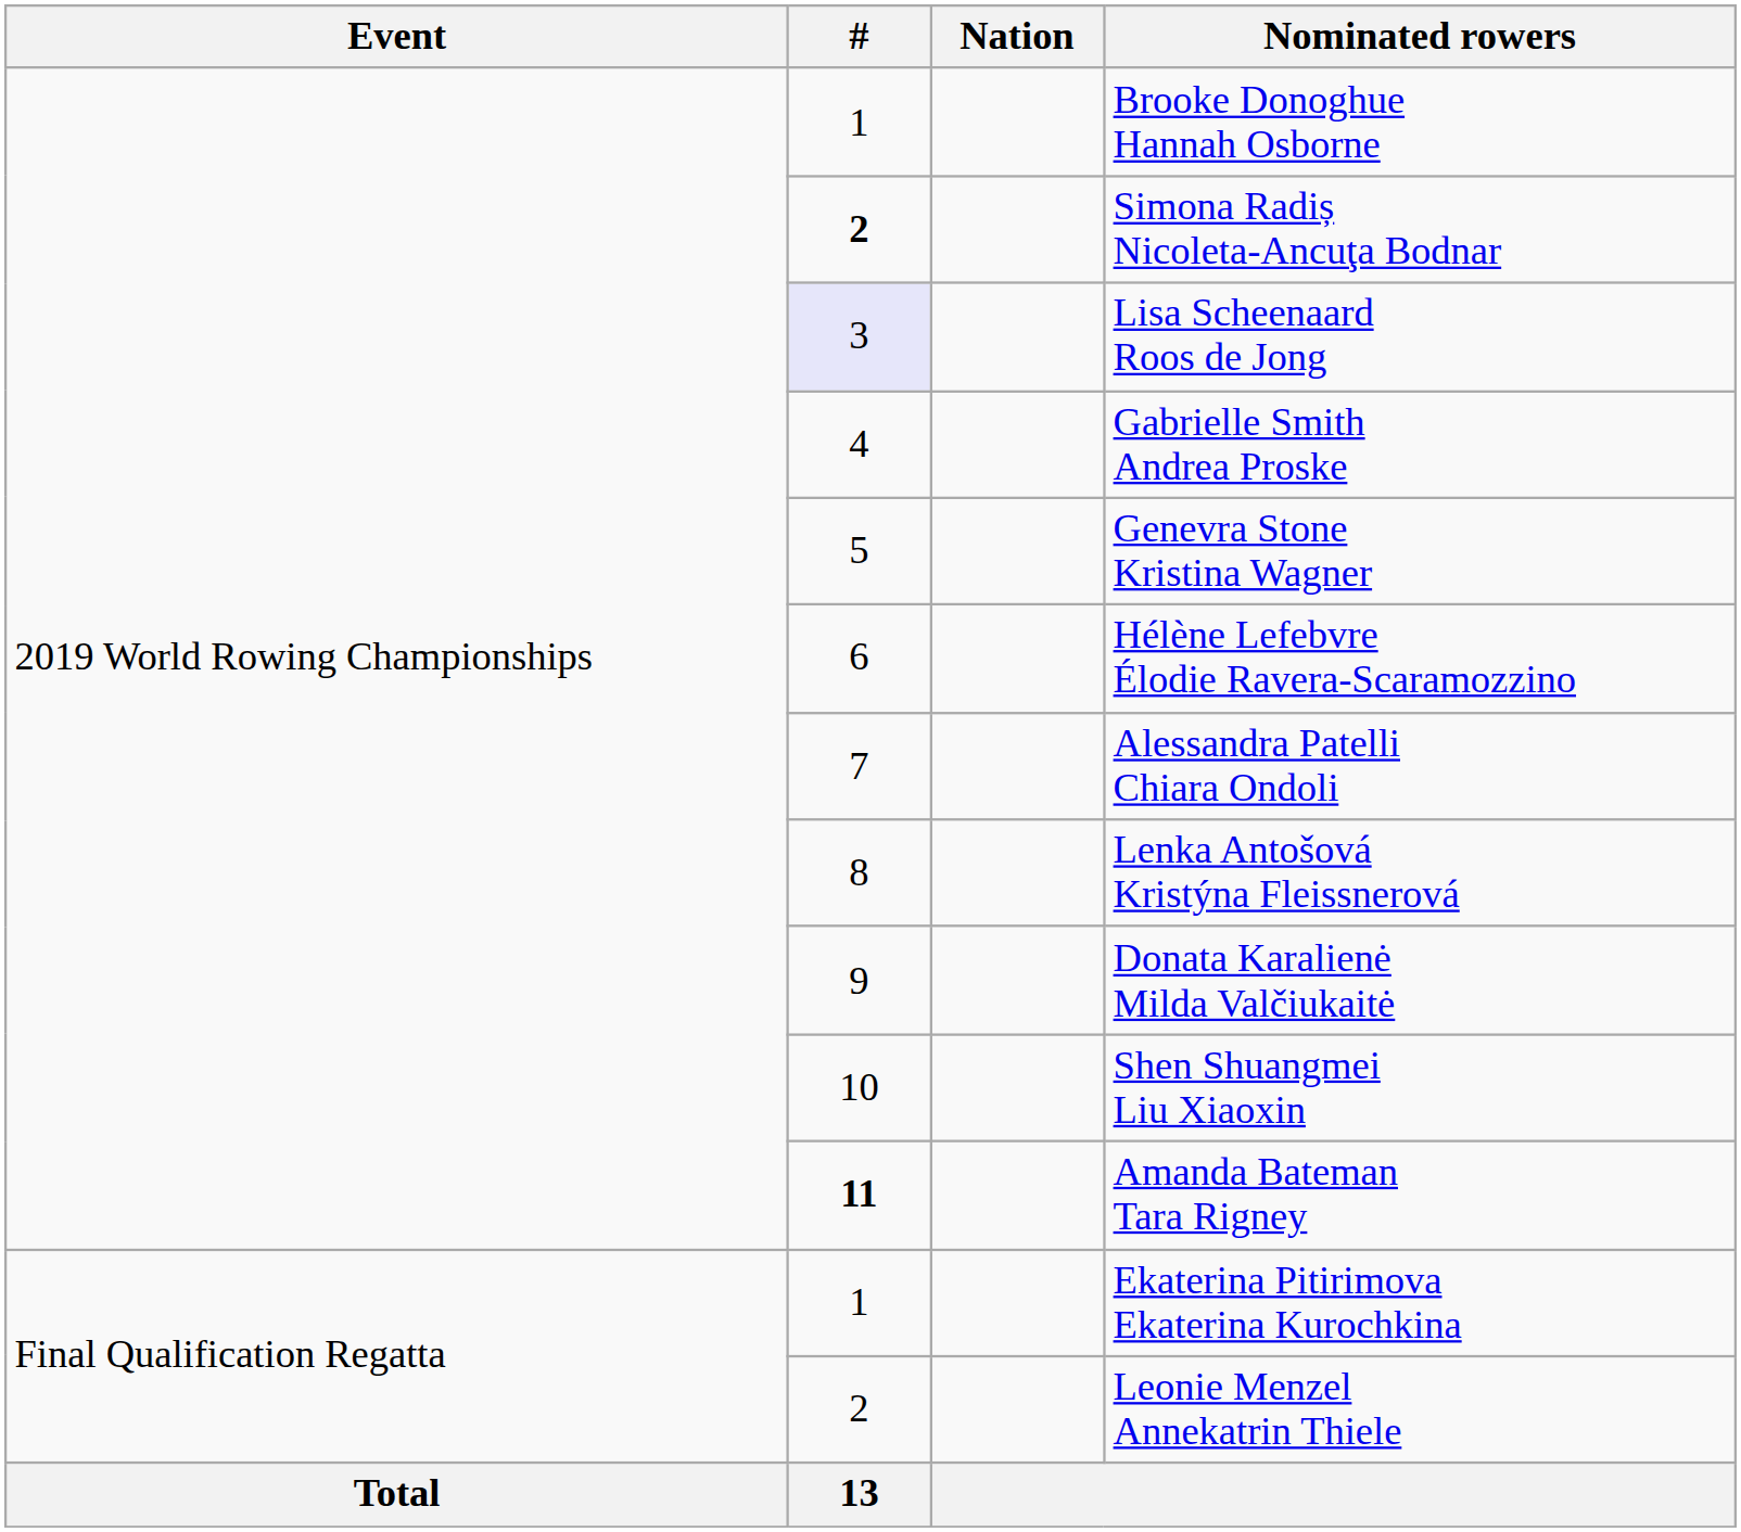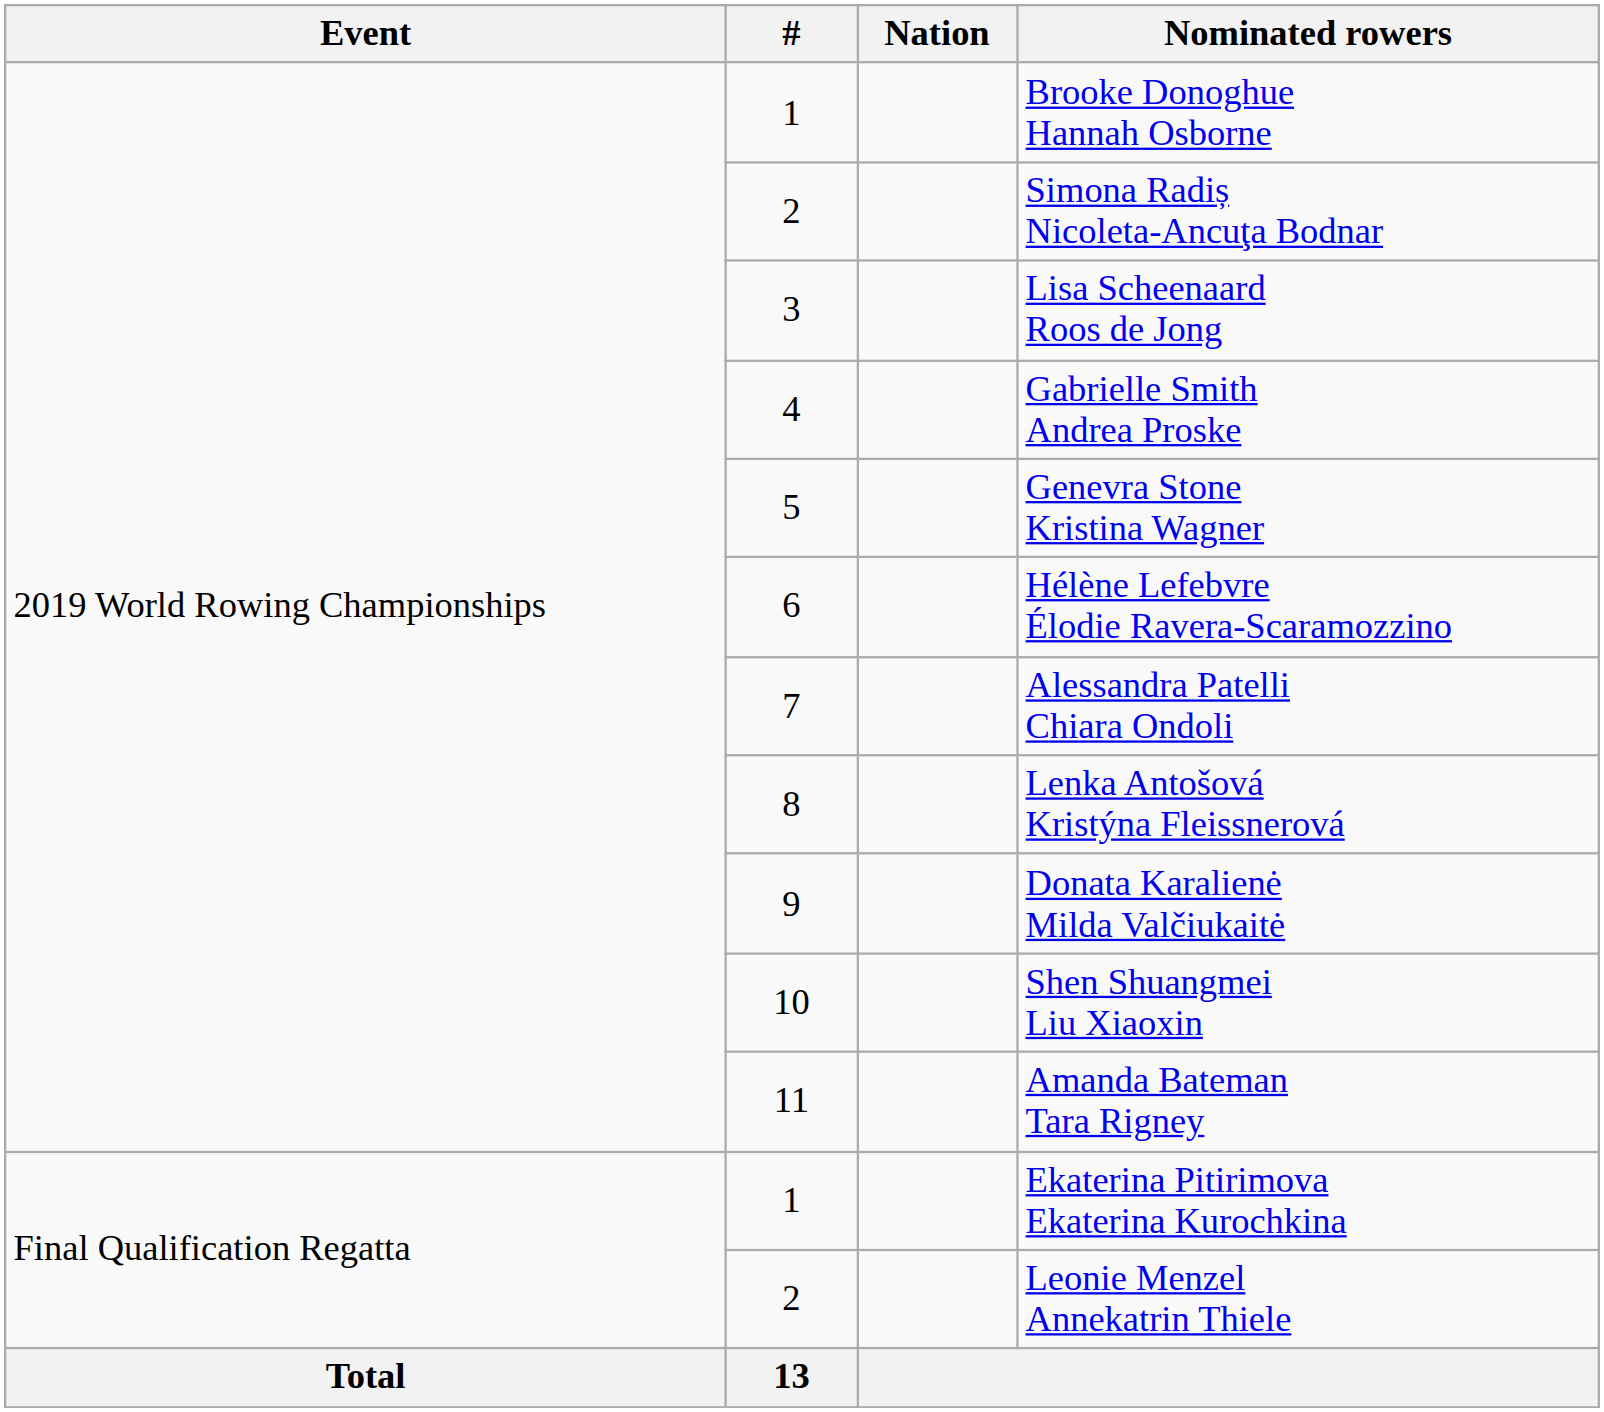Simona Radiș Nicoleta-Ancuţa Bodnar | #: bold -> normal
Lisa Scheenaard Roos de Jong | #: lavender background -> no background
Amanda Bateman Tara Rigney | #: bold -> normal
